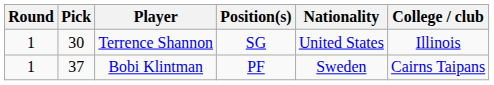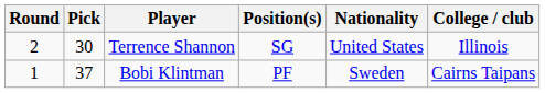Terrence Shannon | Round: 1 -> 2
